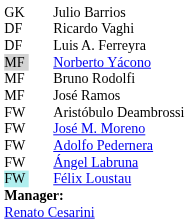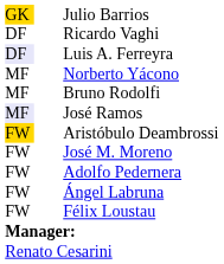Julio Barrios | column 1: no background -> gold background
Luis A. Ferreyra | column 1: no background -> lavender background
Norberto Yácono | column 1: lightgrey background -> no background
José Ramos | column 1: no background -> lavender background
Aristóbulo Deambrossi | column 1: no background -> gold background
Félix Loustau | column 1: paleturquoise background -> no background
